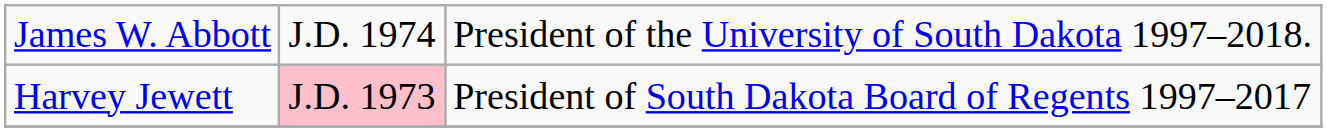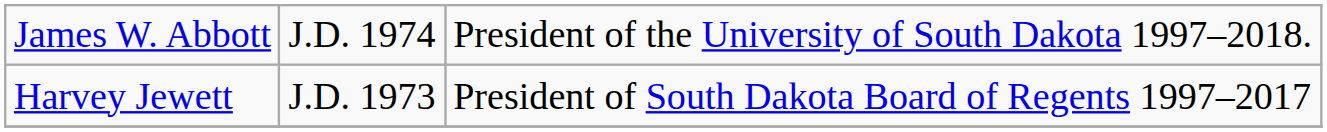Harvey Jewett | column 2: pink background -> no background
